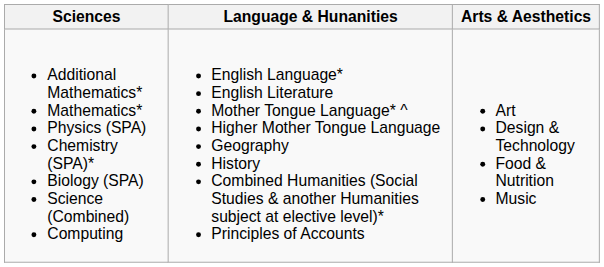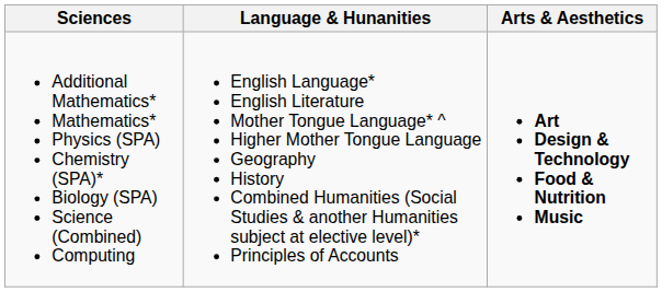row 2 | Arts & Aesthetics: normal -> bold
